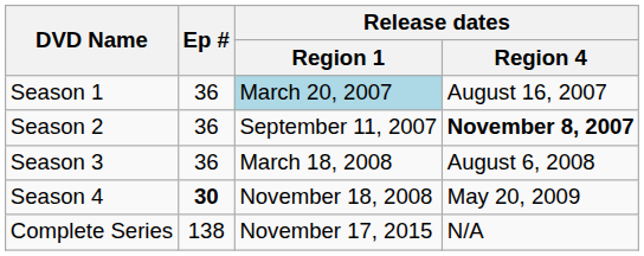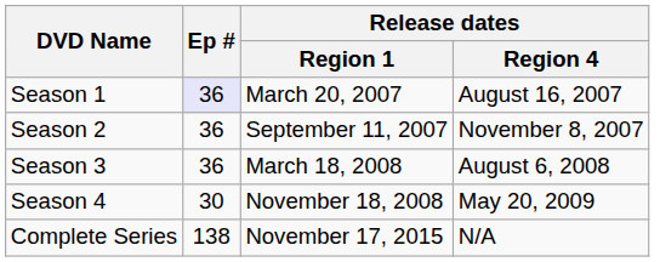Season 1 | Ep #: no background -> lavender background
Season 1 | Release dates / Region 1: lightblue background -> no background
Season 2 | Release dates / Region 4: bold -> normal
Season 4 | Ep #: bold -> normal
